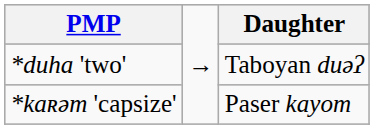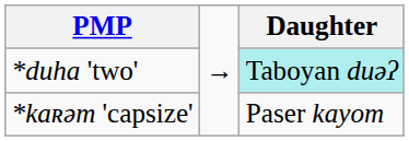*duha 'two' | column 3: no background -> paleturquoise background
